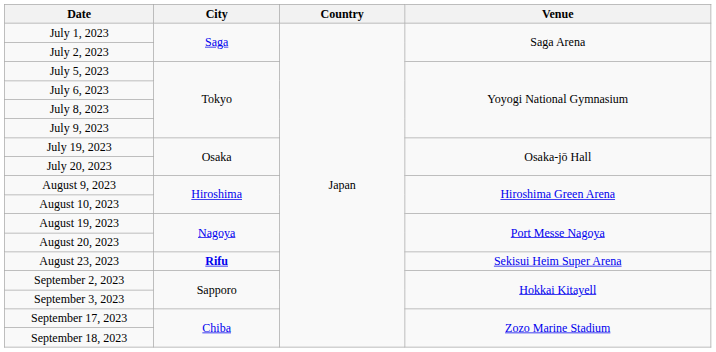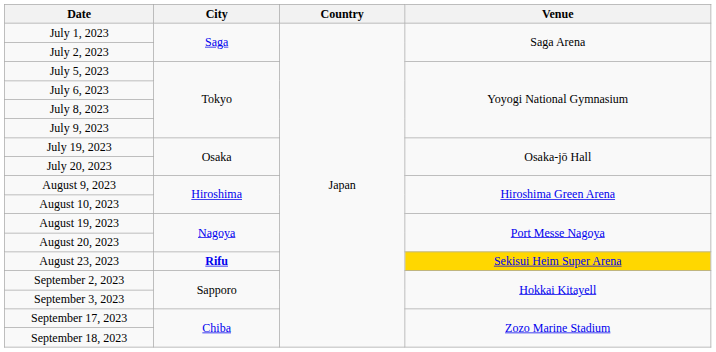August 23, 2023 | Venue: no background -> gold background
